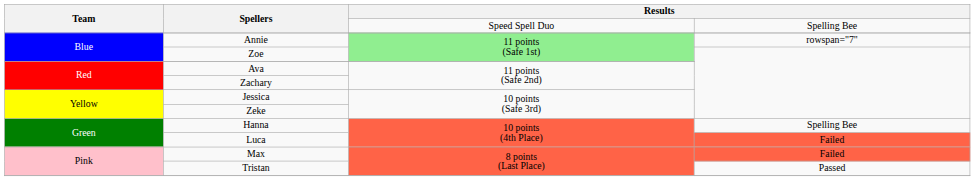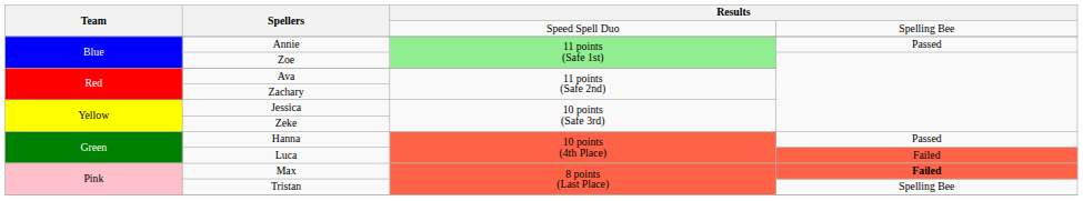Annie | column 4: rowspan="7" -> Passed
Hanna | column 4: Spelling Bee -> Passed
Max | column 4: normal -> bold
Tristan | column 4: Passed -> Spelling Bee
